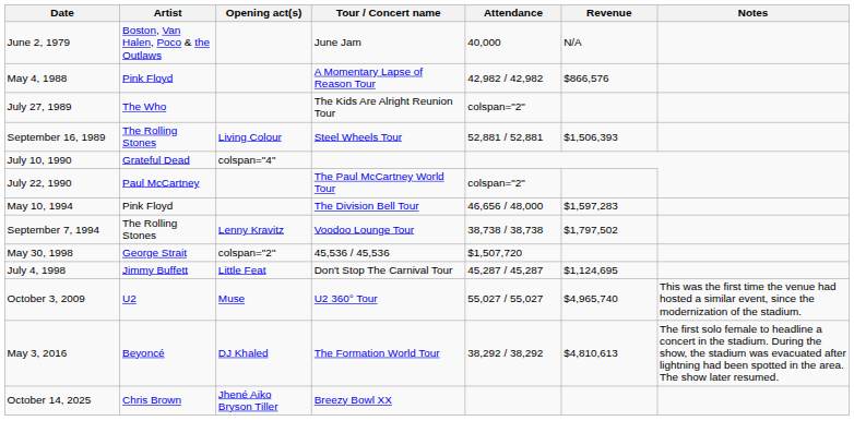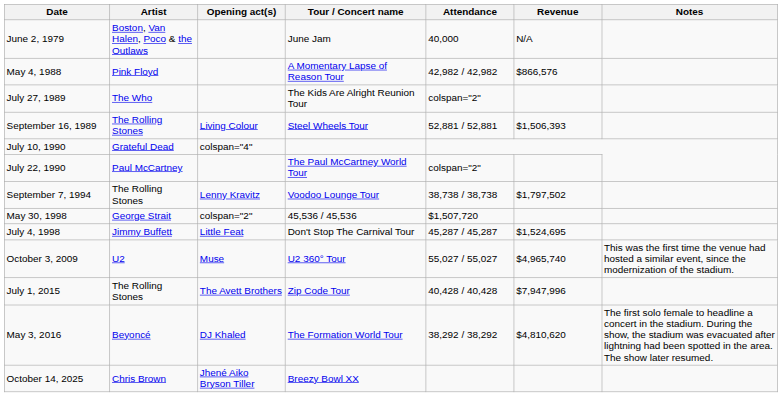- row: May 10, 1994 | Pink Floyd | The Division Bell Tour | 46,656 / 48,000 | $1,597,283
July 4, 1998 | Revenue: $1,124,695 -> $1,524,695
+ row: July 1, 2015 | The Rolling Stones | The Avett Brothers | Zip Code Tour | 40,428 / 40,428 | $7,947,996
May 3, 2016 | Revenue: $4,810,613 -> $4,810,620
